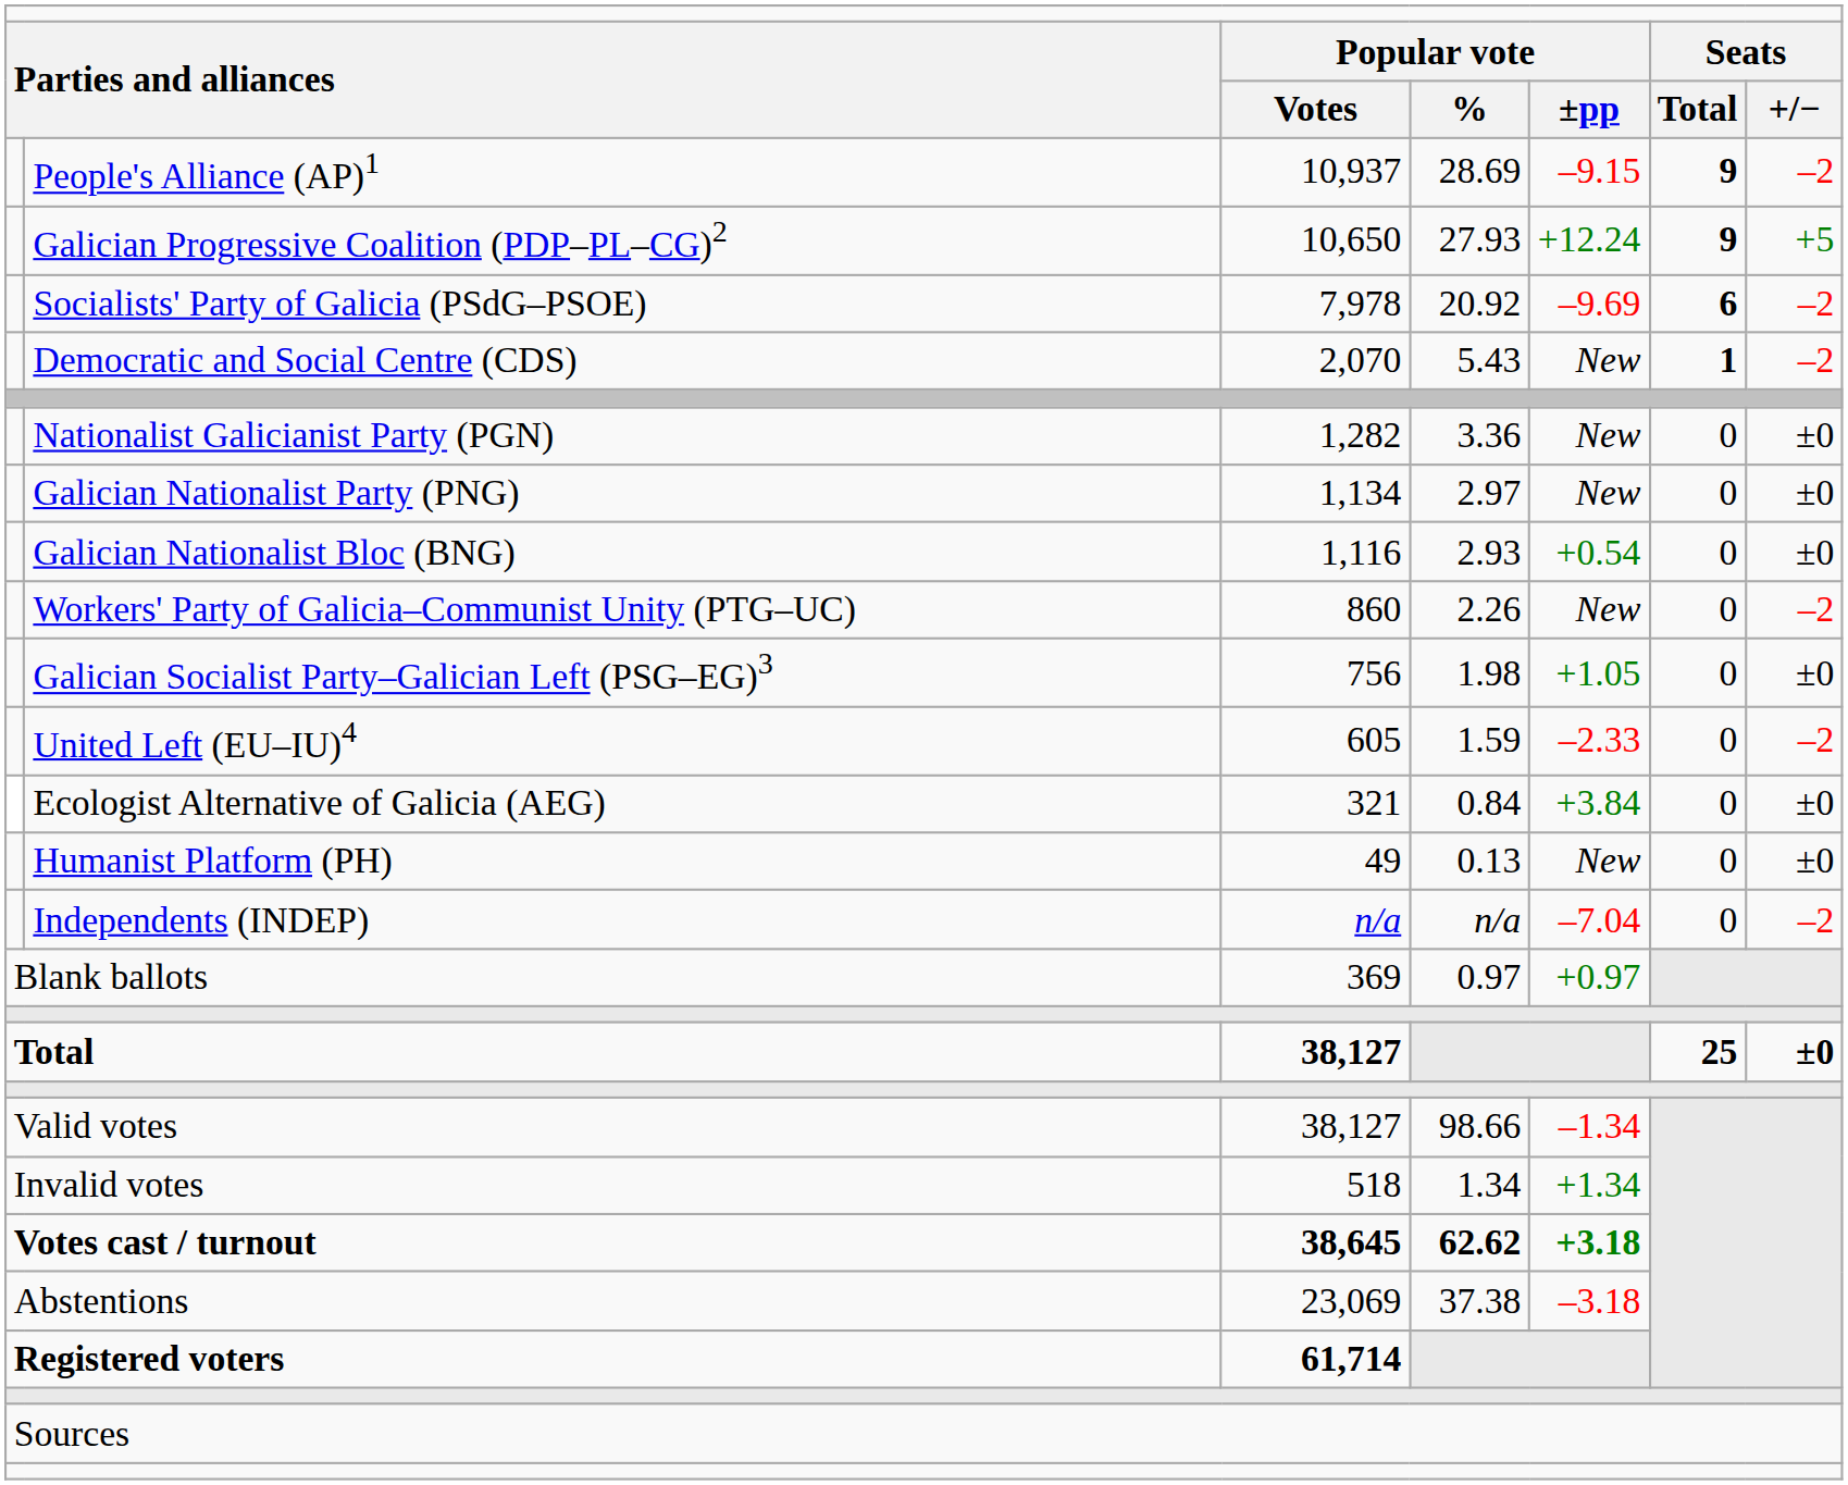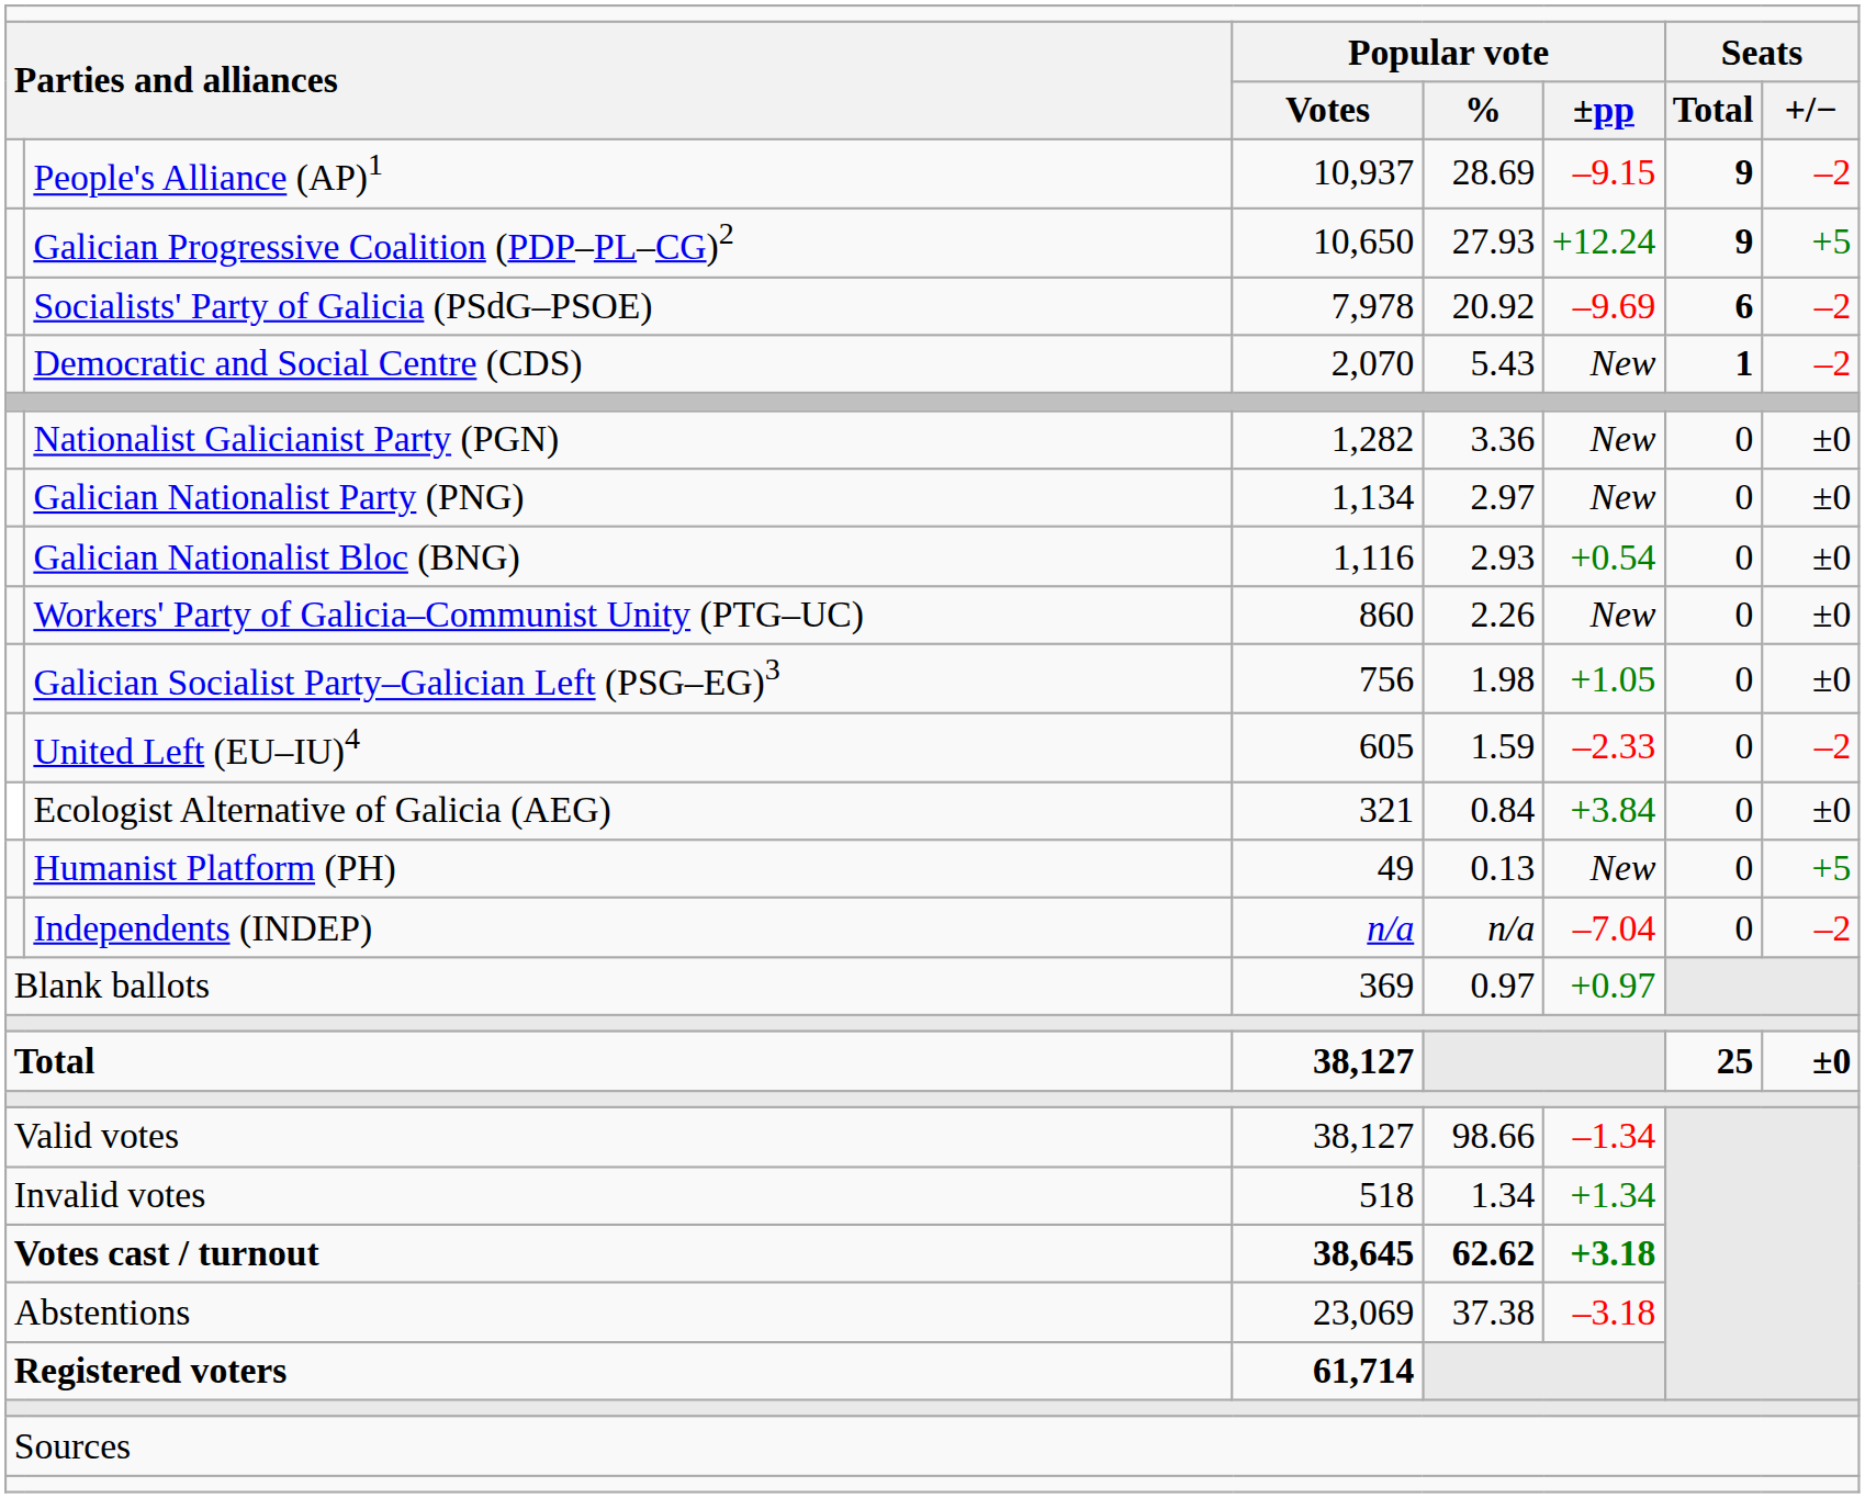Workers' Party of Galicia–Communist Unity (PTG–UC) | column 7: –2 -> ±0
Humanist Platform (PH) | column 7: ±0 -> +5
